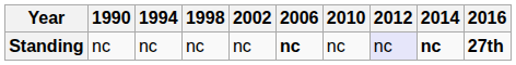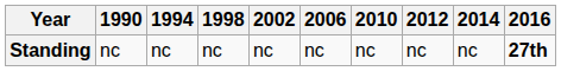Standing | 2006: bold -> normal
Standing | 2012: lavender background -> no background
Standing | 2014: bold -> normal
